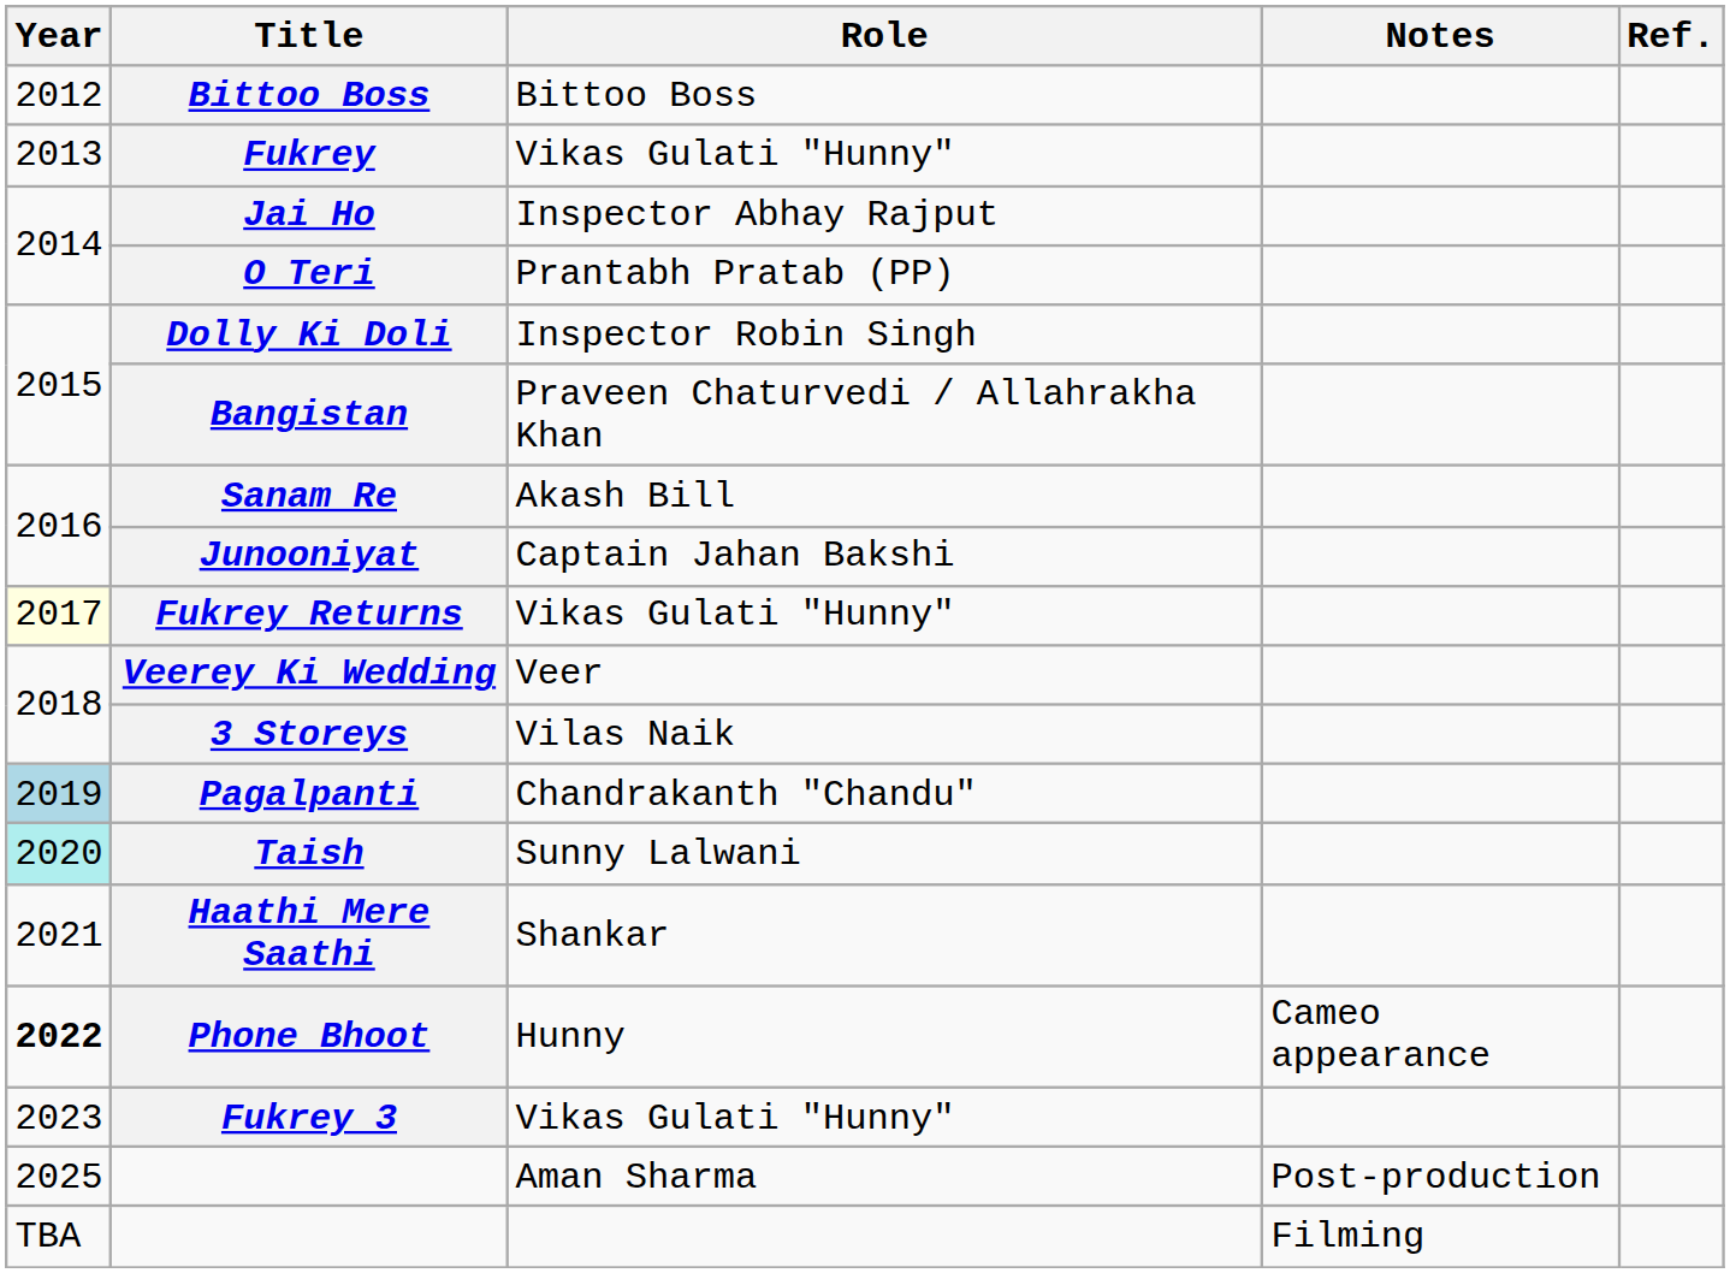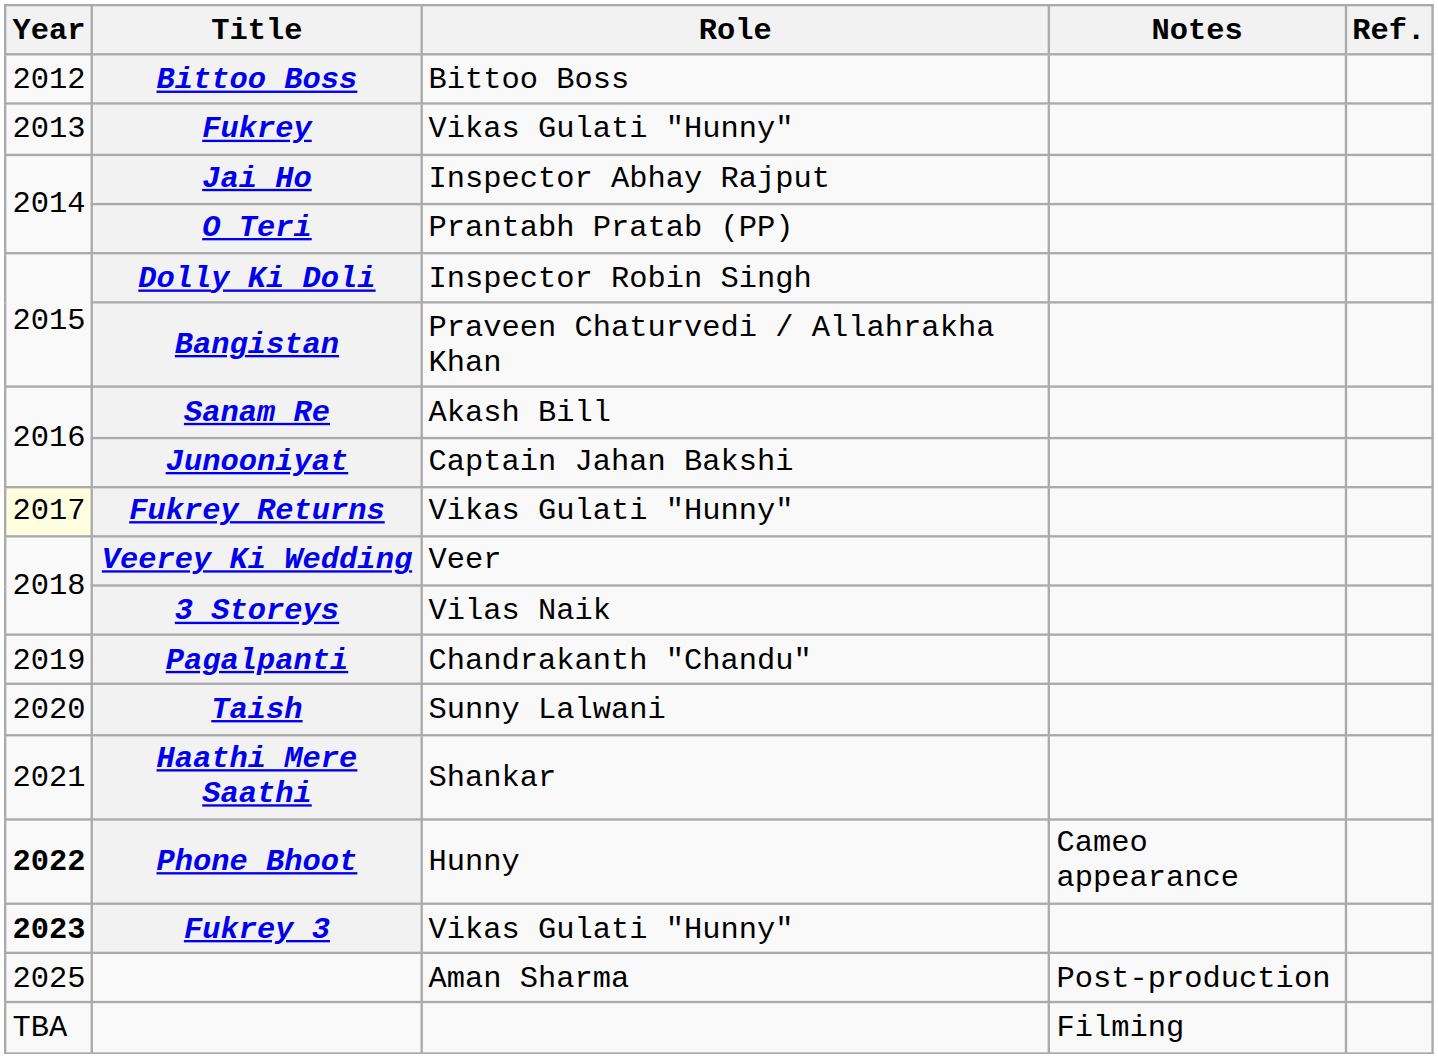Pagalpanti | Year: lightblue background -> no background
Taish | Year: paleturquoise background -> no background
Fukrey 3 | Year: normal -> bold
